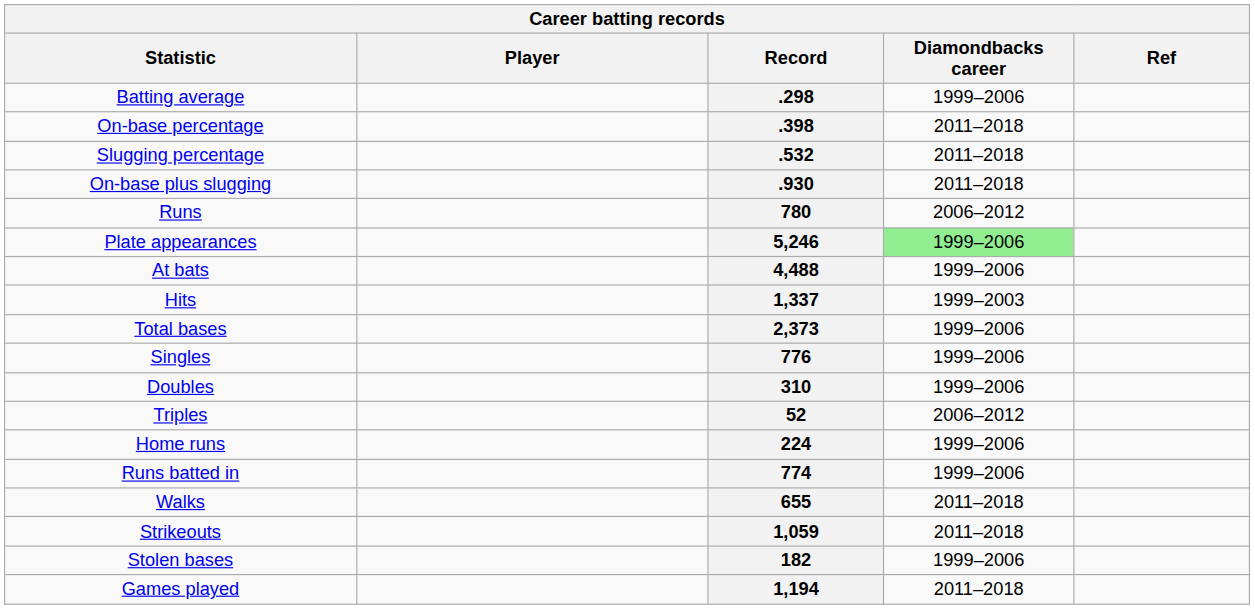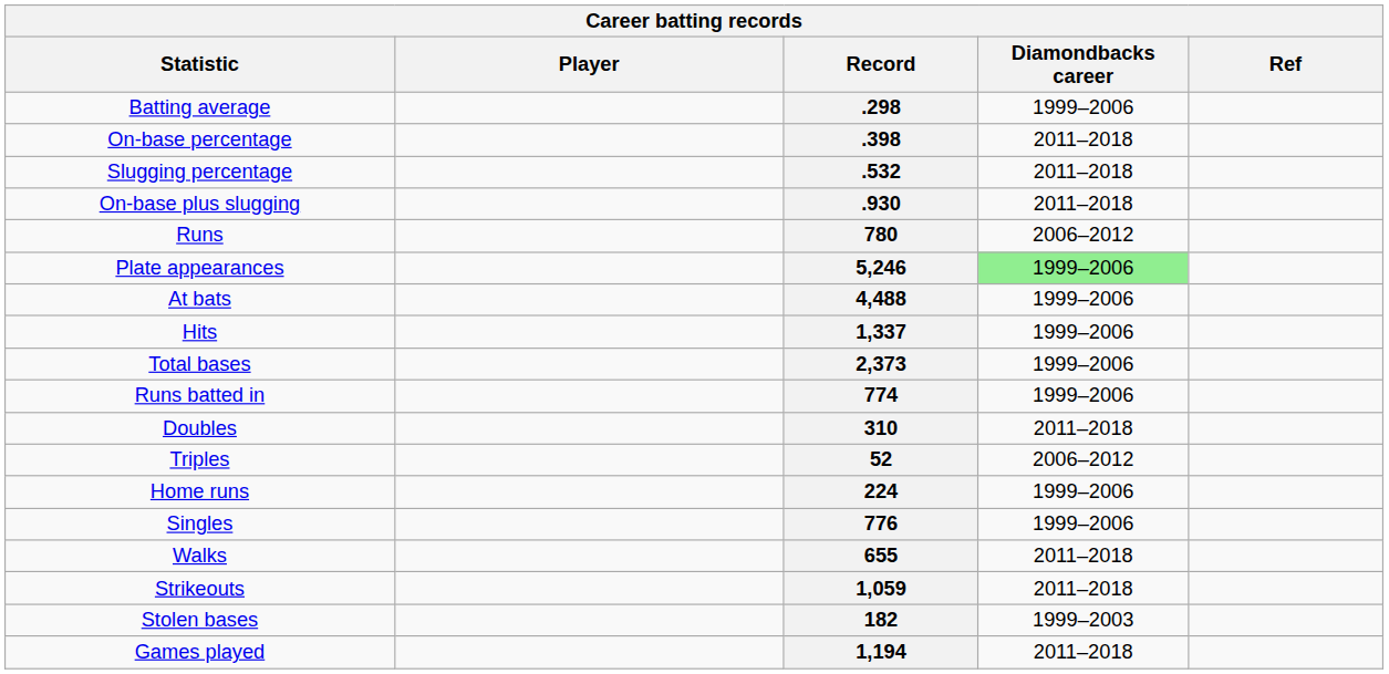1,337 | Diamondbacks career: 1999–2003 -> 1999–2006
rows swapped: 776 <-> 774
310 | Diamondbacks career: 1999–2006 -> 2011–2018
182 | Diamondbacks career: 1999–2006 -> 1999–2003
